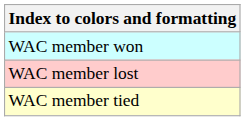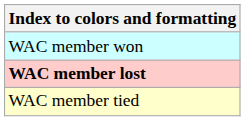row 3 | column 1: normal -> bold
